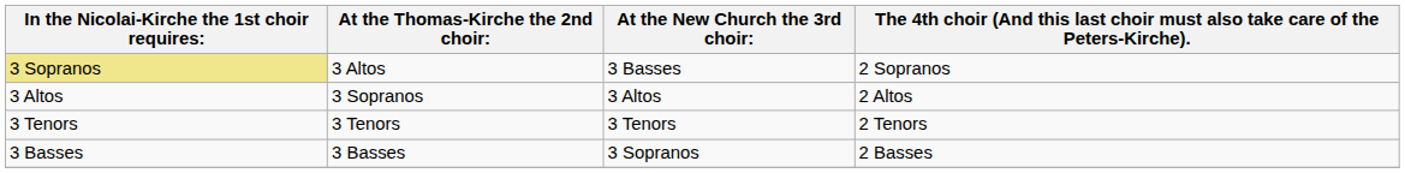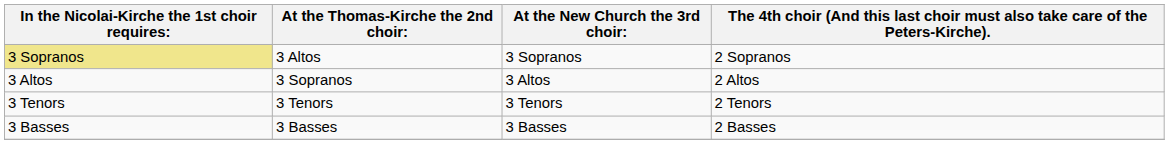row 2 | At the New Church the 3rd choir:: 3 Basses -> 3 Sopranos
row 5 | At the New Church the 3rd choir:: 3 Sopranos -> 3 Basses
